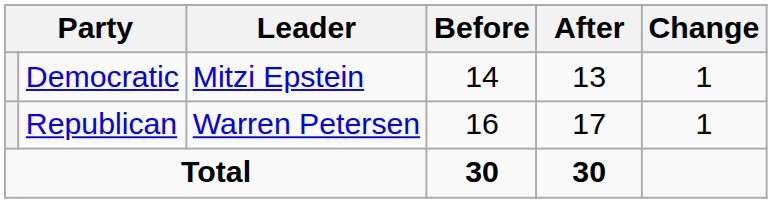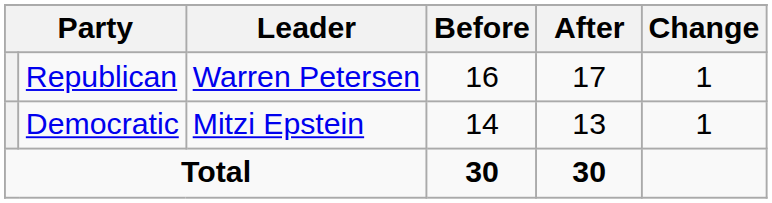rows swapped: Republican <-> Democratic
